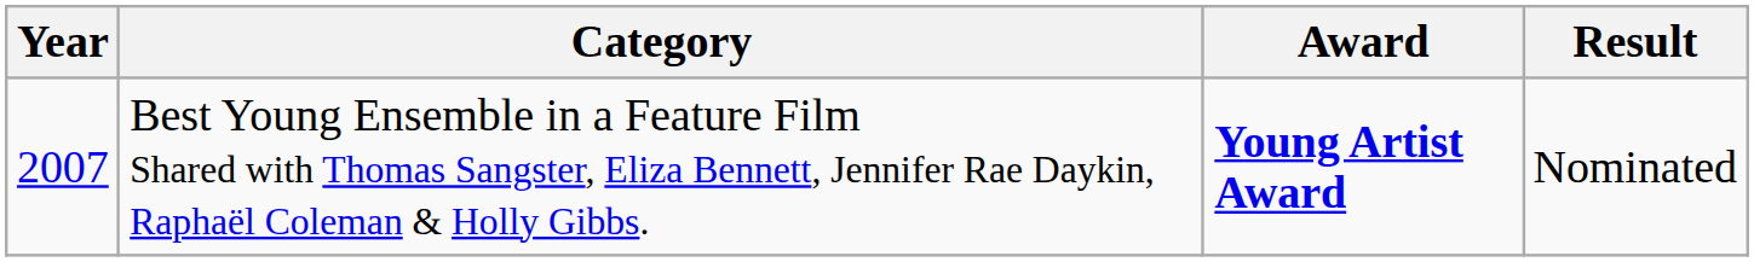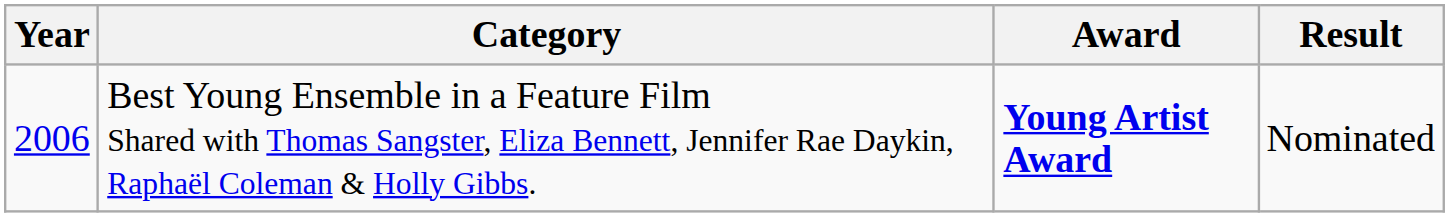row 2 | Year: 2007 -> 2006
